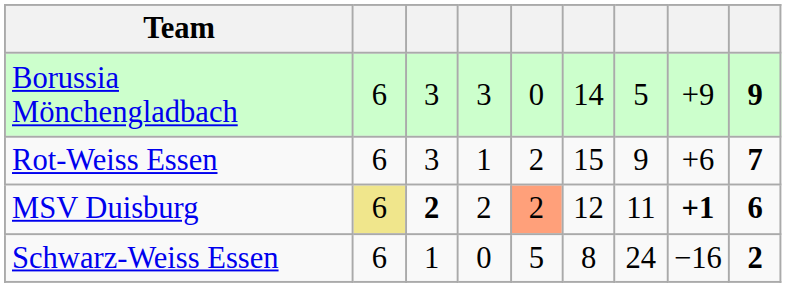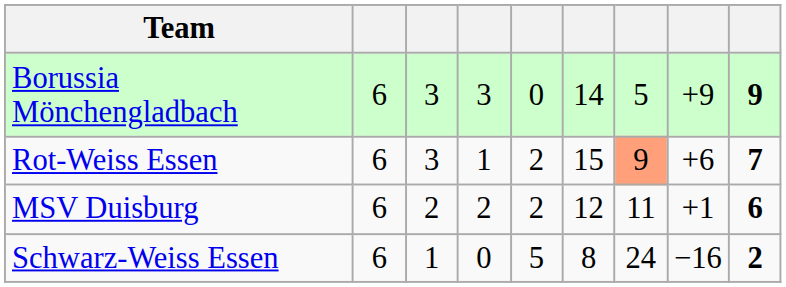Rot-Weiss Essen | column 7: no background -> lightsalmon background
MSV Duisburg | column 2: khaki background -> no background
MSV Duisburg | column 3: bold -> normal
MSV Duisburg | column 5: lightsalmon background -> no background
MSV Duisburg | column 8: bold -> normal
